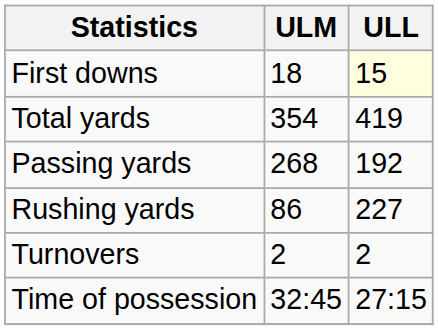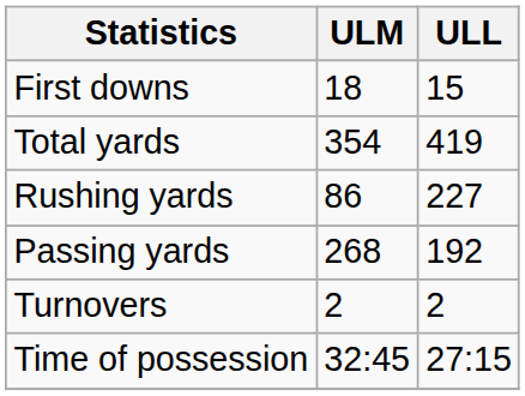First downs | ULL: lightyellow background -> no background
rows swapped: Rushing yards <-> Passing yards
